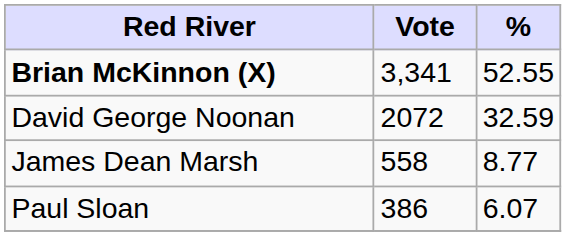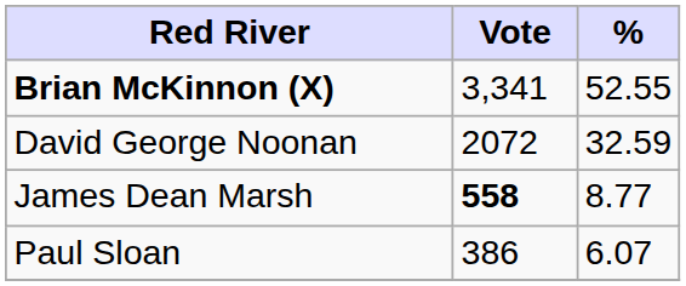James Dean Marsh | Vote: normal -> bold
